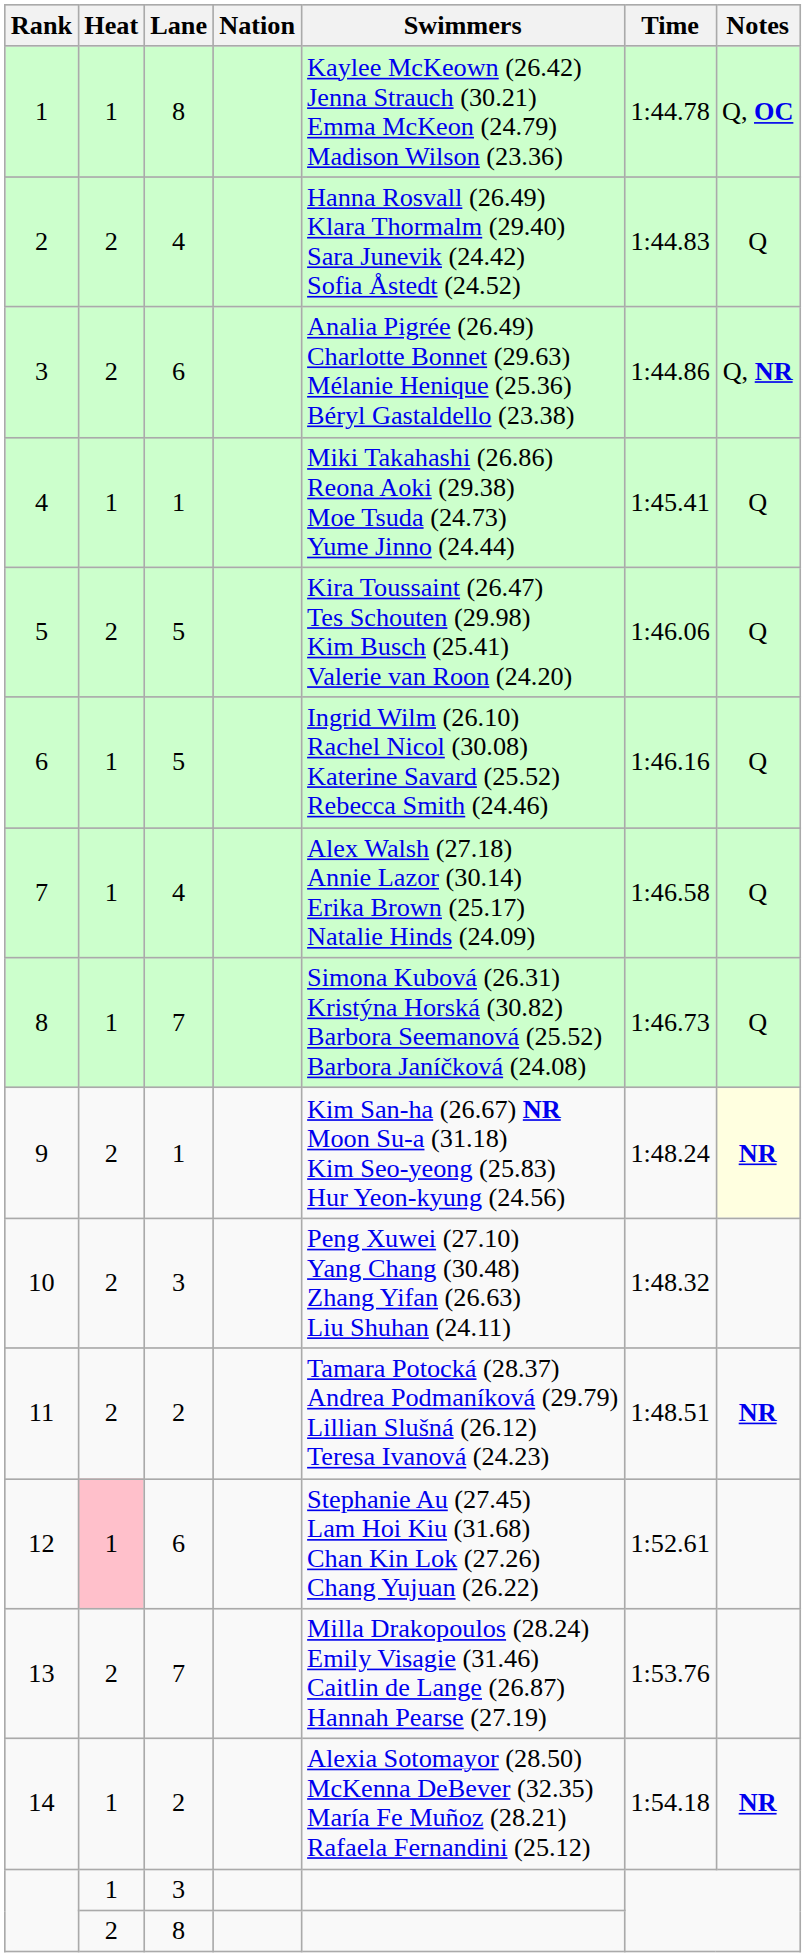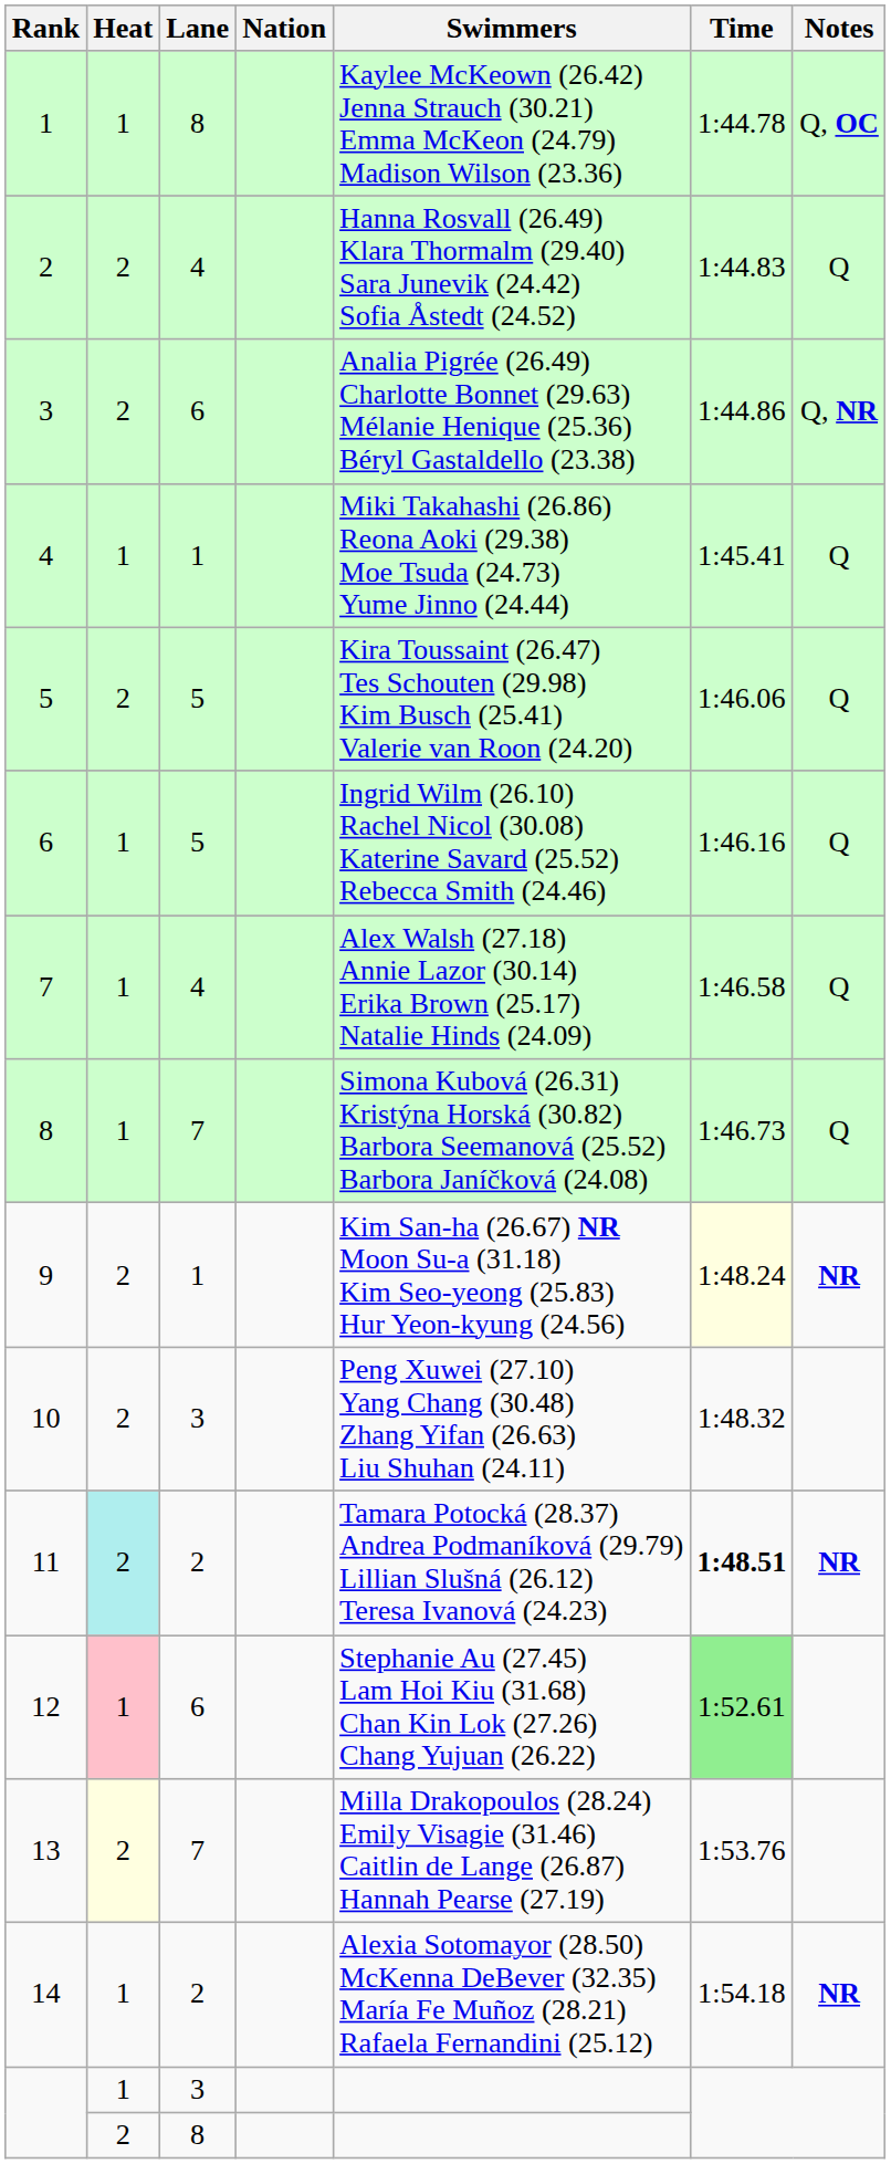9 | Time: no background -> lightyellow background
9 | Notes: lightyellow background -> no background
11 | Heat: no background -> paleturquoise background
11 | Time: normal -> bold
12 | Time: no background -> lightgreen background
13 | Heat: no background -> lightyellow background
